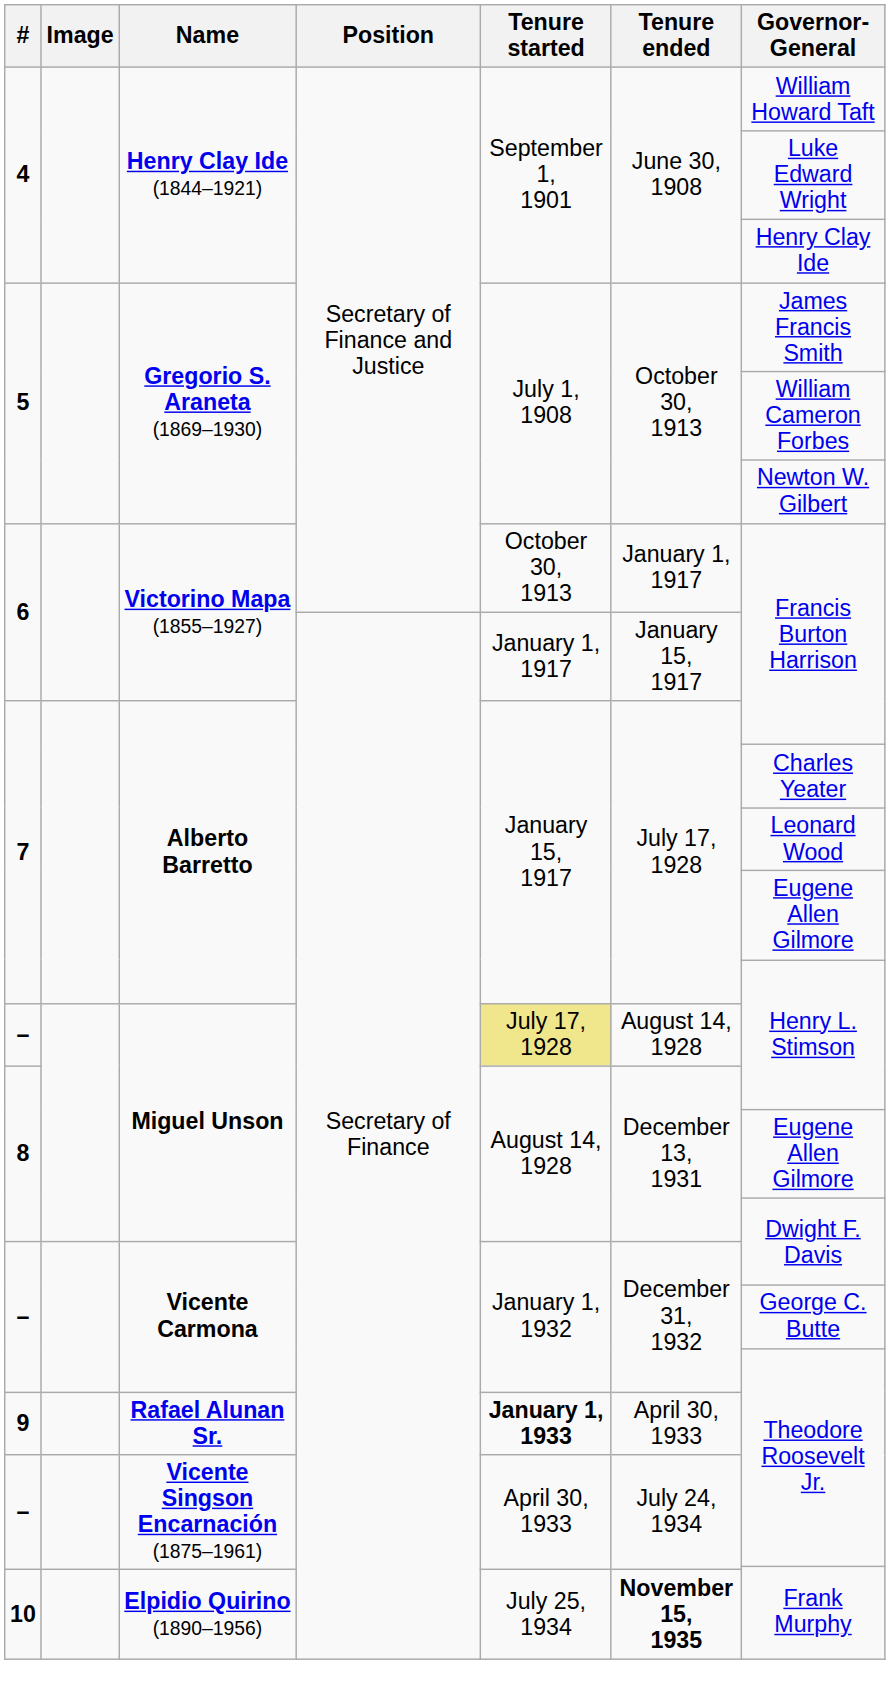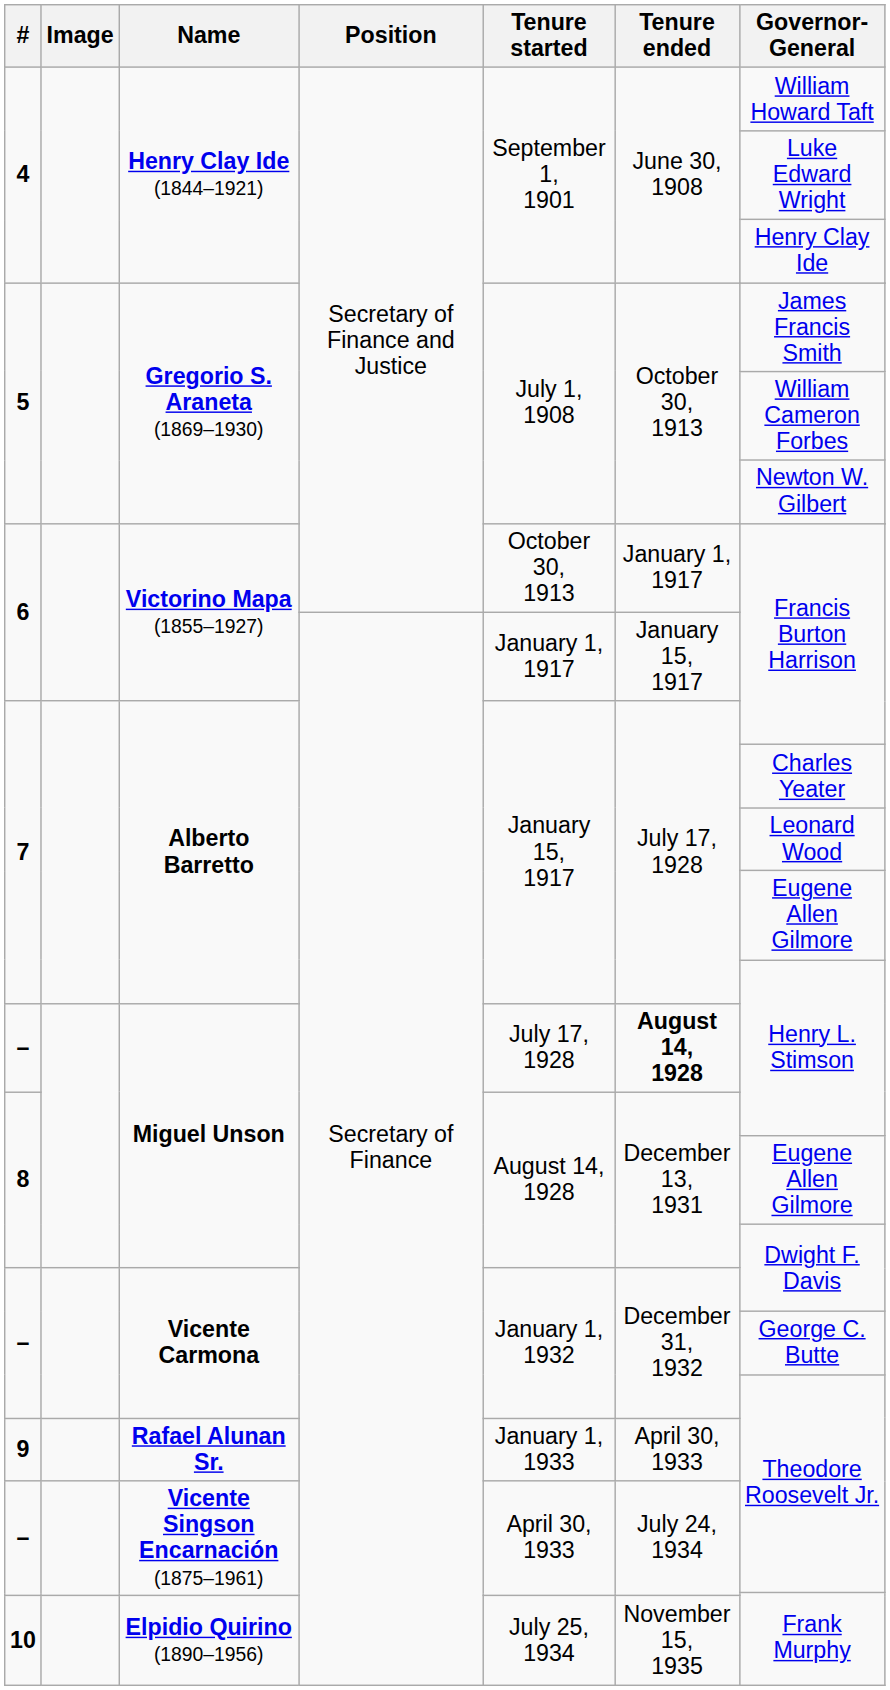– / Miguel Unson | Tenure started: khaki background -> no background
– / Miguel Unson | Tenure ended: normal -> bold
Rafael Alunan Sr. | Tenure started: bold -> normal
Elpidio Quirino (1890–1956) | Tenure ended: bold -> normal
